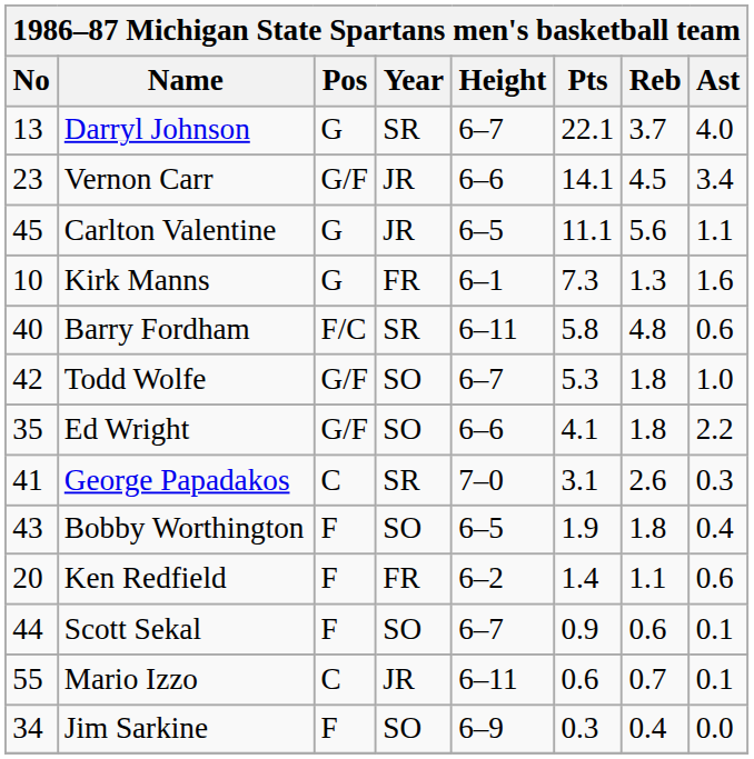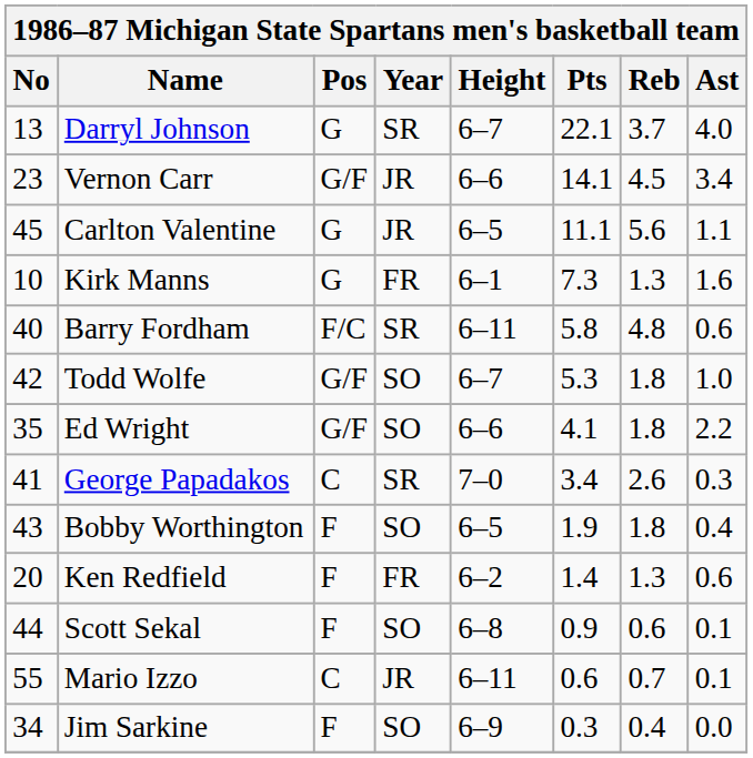George Papadakos | Pts: 3.1 -> 3.4
Ken Redfield | Reb: 1.1 -> 1.3
Scott Sekal | Height: 6–7 -> 6–8
